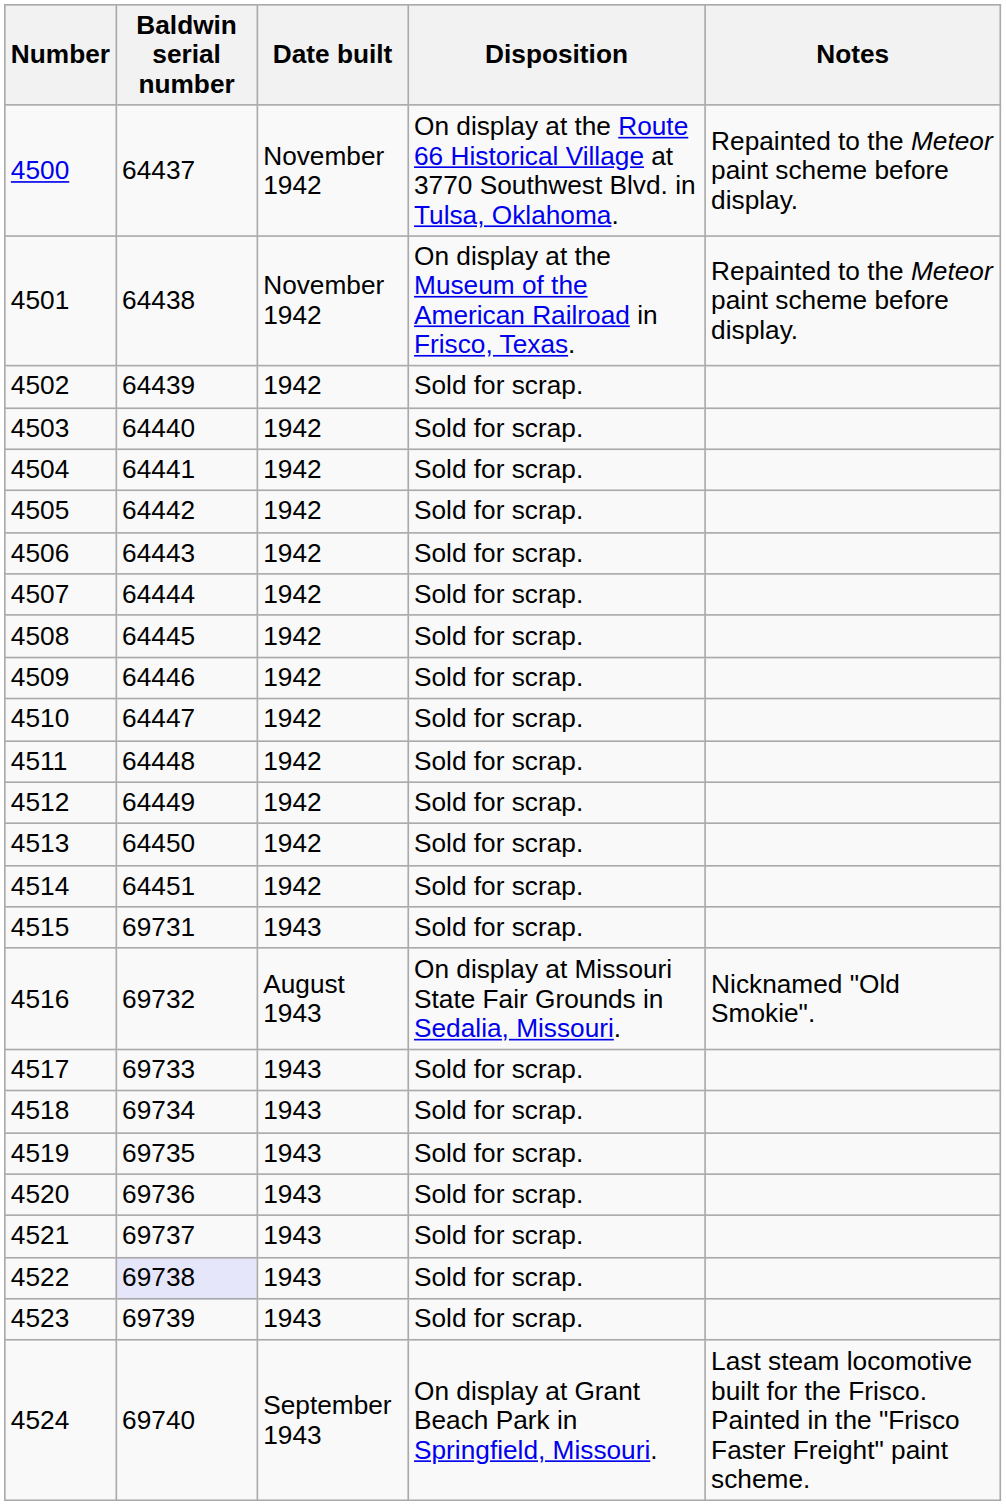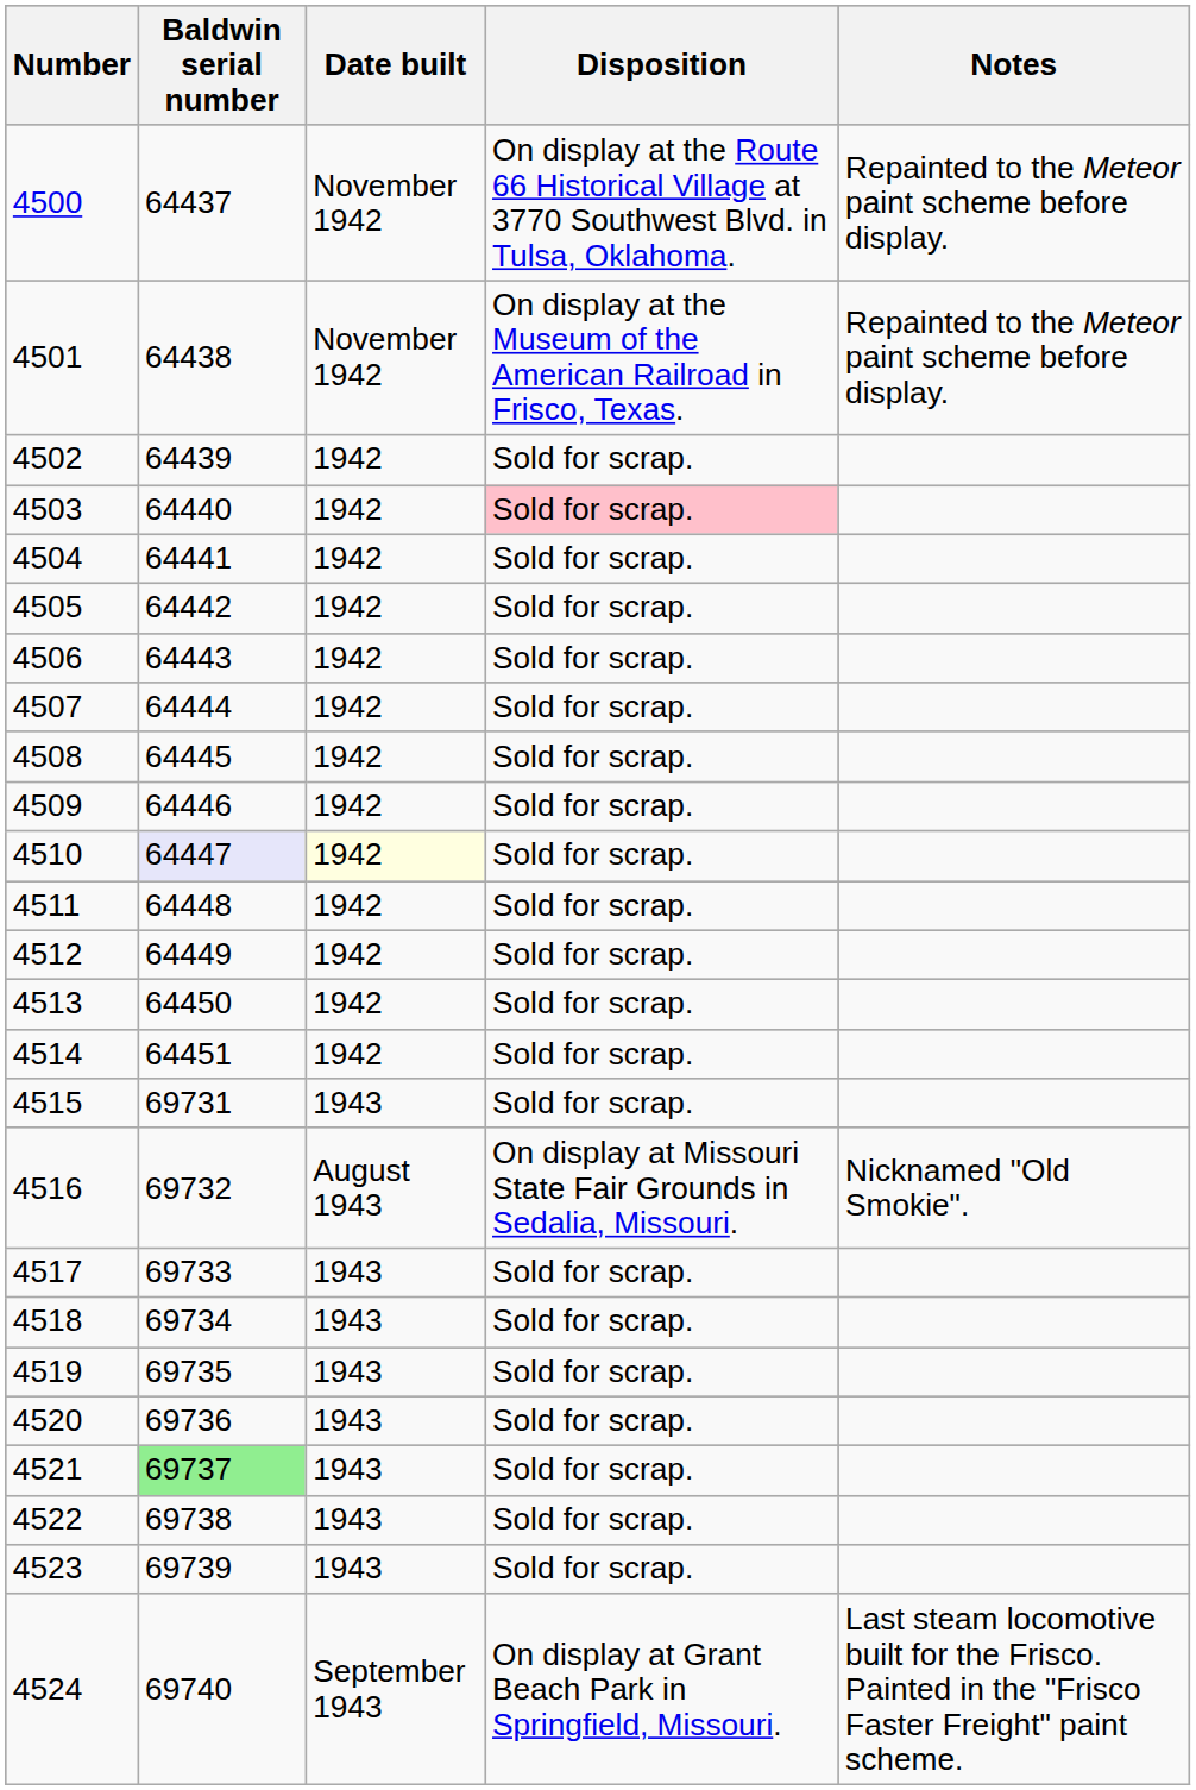4503 | Disposition: no background -> pink background
4510 | Baldwin serial number: no background -> lavender background
4510 | Date built: no background -> lightyellow background
4521 | Baldwin serial number: no background -> lightgreen background
4522 | Baldwin serial number: lavender background -> no background
